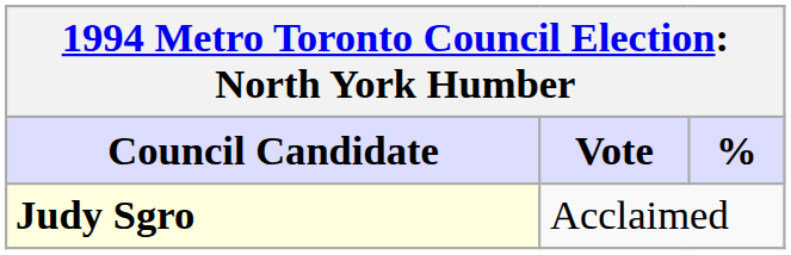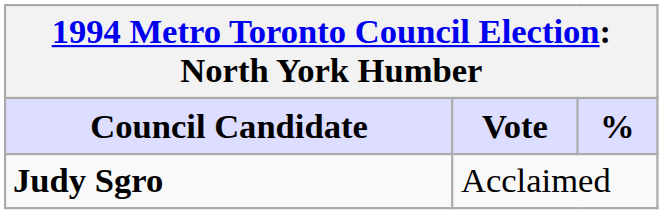Judy Sgro | column 1: lightyellow background -> no background
